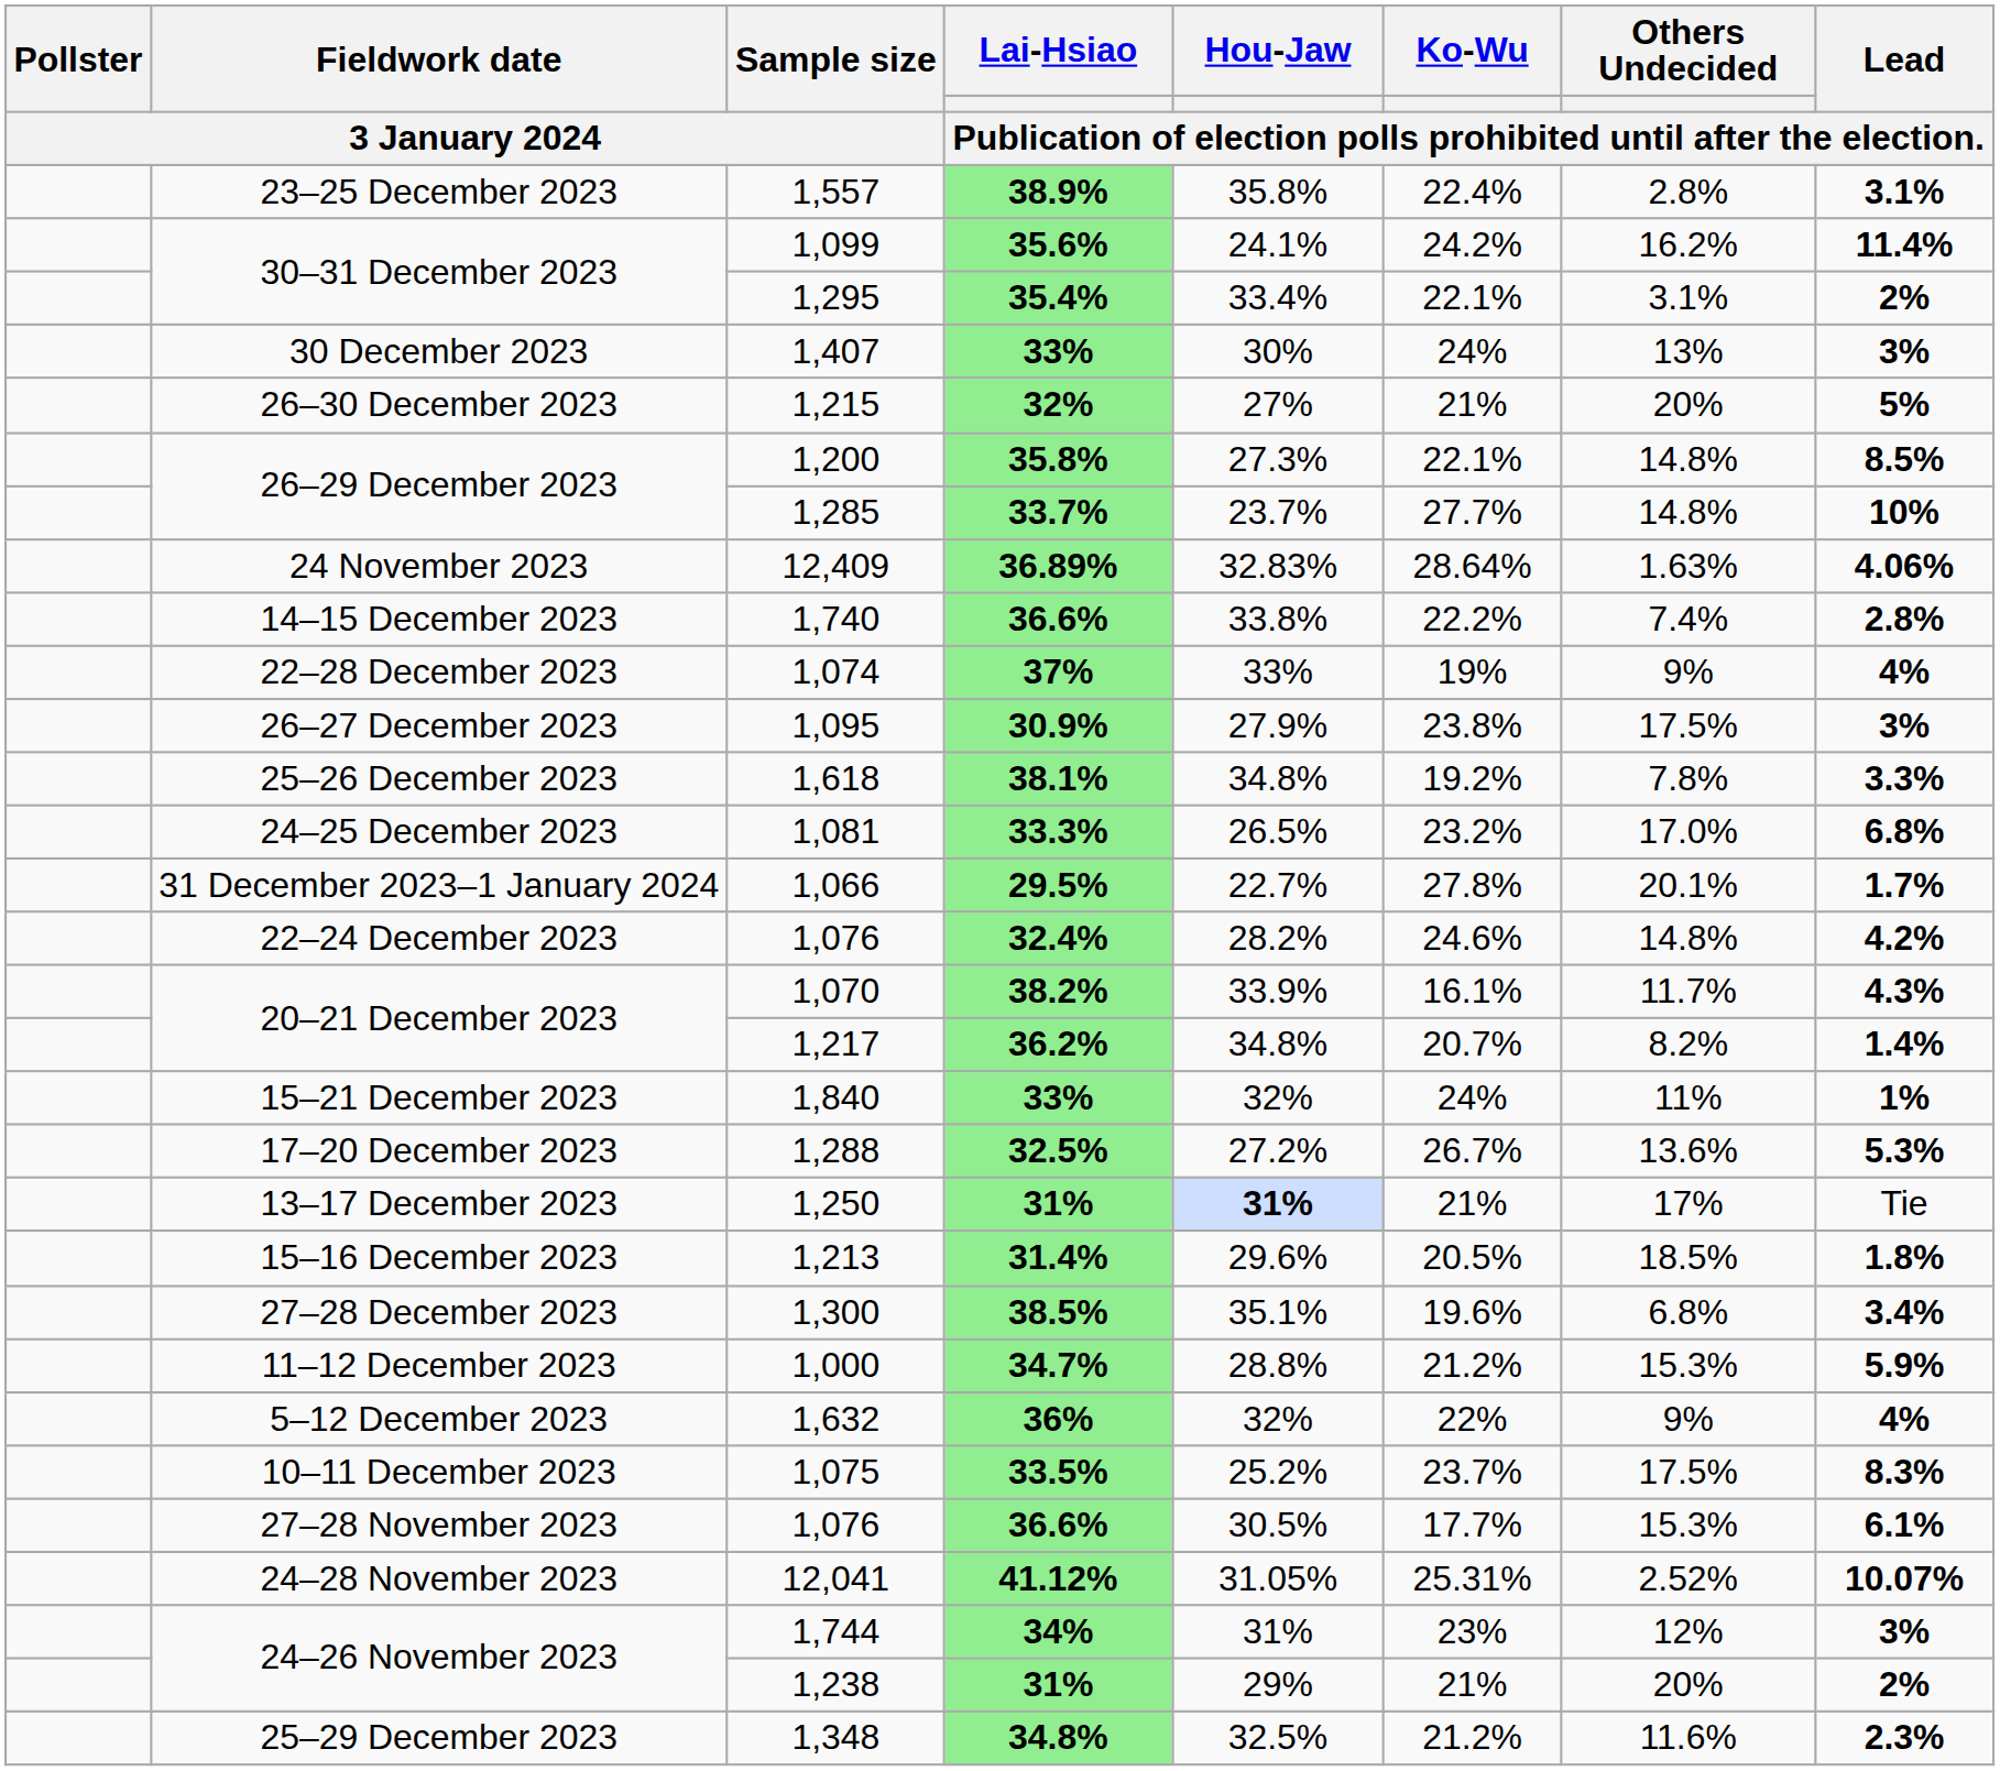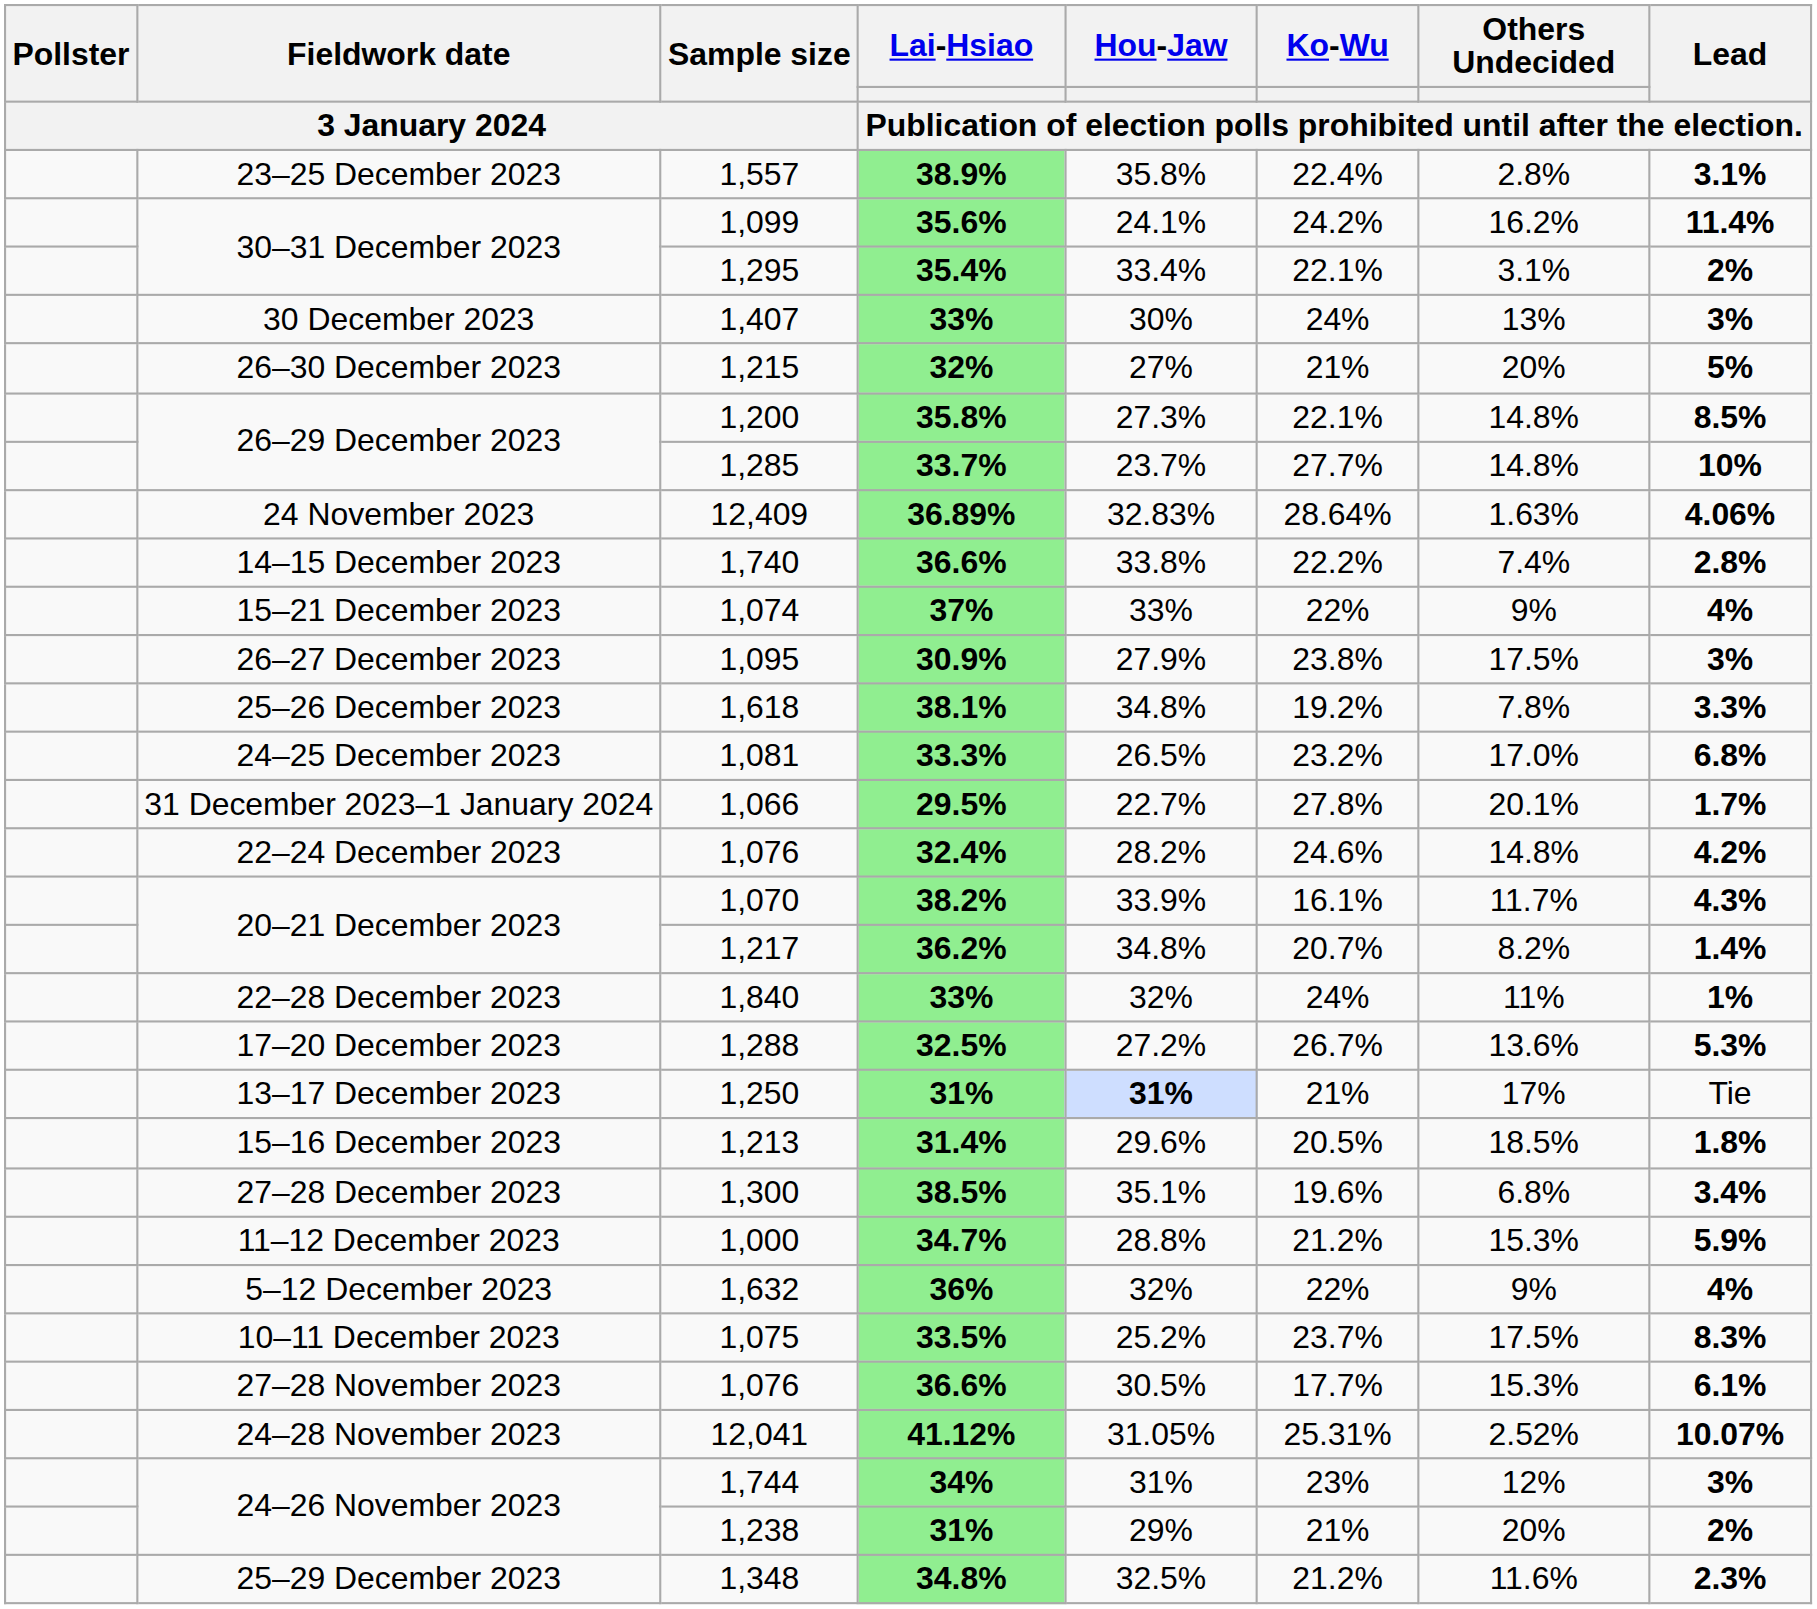1,074 | Fieldwork date / 3 January 2024: 22–28 December 2023 -> 15–21 December 2023
1,074 | column 6: 19% -> 22%
1,840 | Fieldwork date / 3 January 2024: 15–21 December 2023 -> 22–28 December 2023
